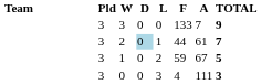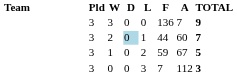row 2 | column 6: 133 -> 136
row 3 | column 7: 61 -> 60
row 5 | column 6: 4 -> 7
row 5 | column 7: 111 -> 112
